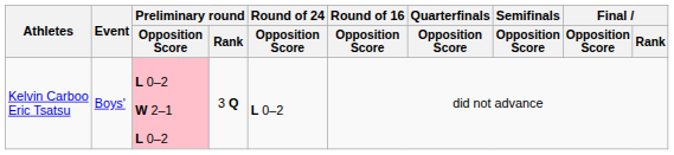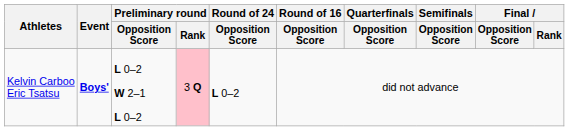Kelvin Carboo Eric Tsatsu | Event: normal -> bold
Kelvin Carboo Eric Tsatsu | Preliminary round / Opposition Score: pink background -> no background
Kelvin Carboo Eric Tsatsu | Preliminary round / Rank: no background -> pink background
